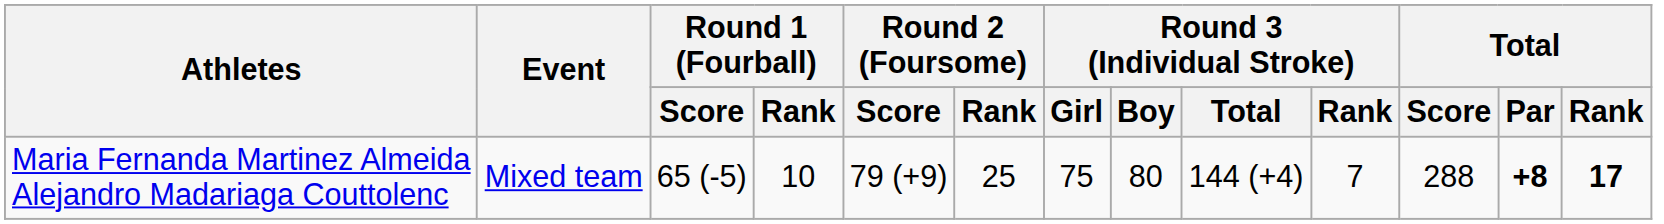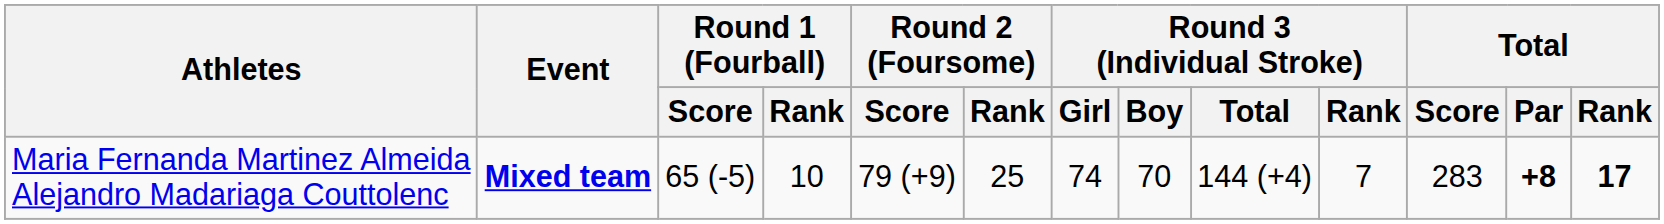row 3 | Event: normal -> bold
row 3 | Round 3 (Individual Stroke) / Girl: 75 -> 74
row 3 | Round 3 (Individual Stroke) / Boy: 80 -> 70
row 3 | Total / Score: 288 -> 283
